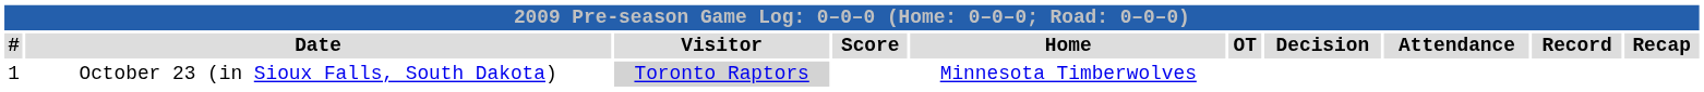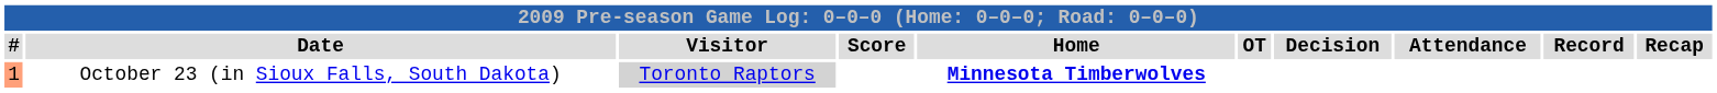October 23 (in Sioux Falls, South Dakota) | #: no background -> lightsalmon background
October 23 (in Sioux Falls, South Dakota) | Home: normal -> bold
